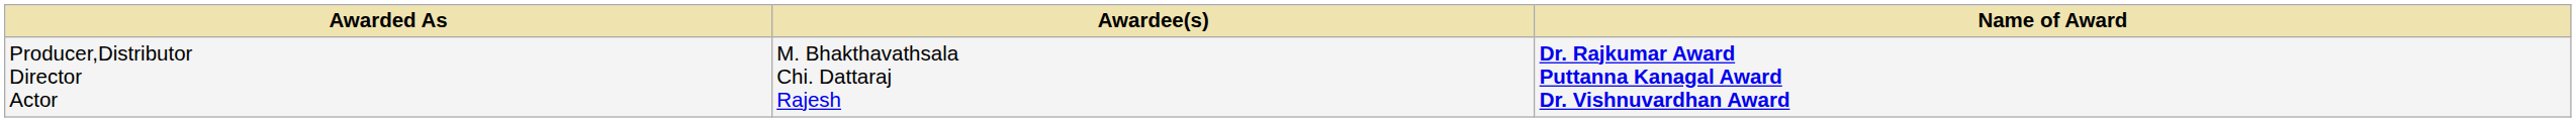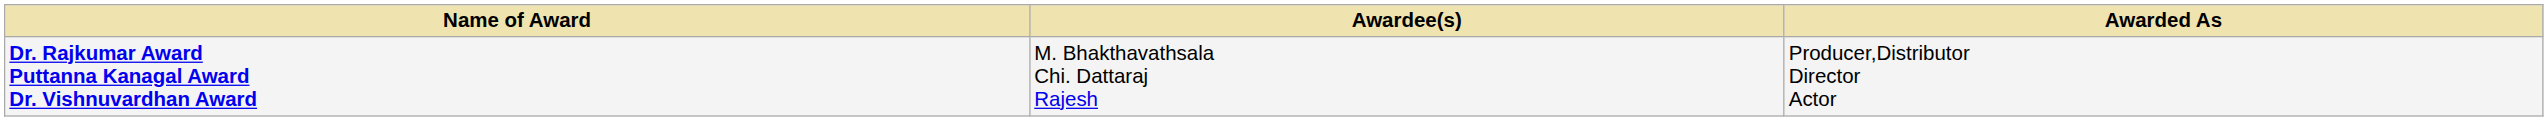columns swapped: Name of Award <-> Awarded As
